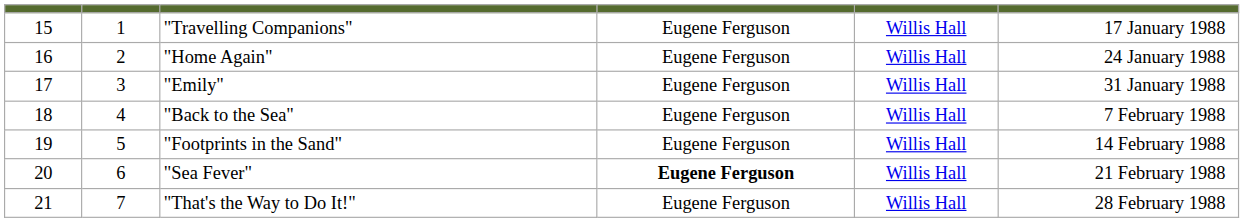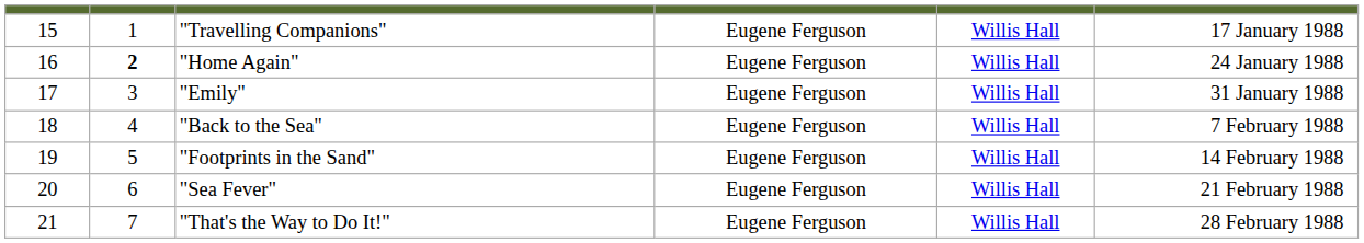"Home Again" | column 2: normal -> bold
"Sea Fever" | column 4: bold -> normal
